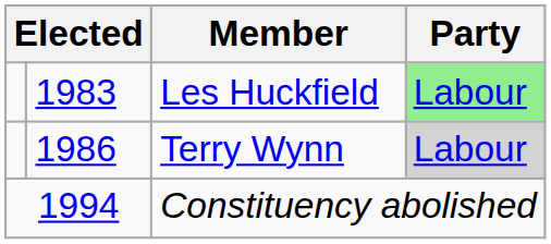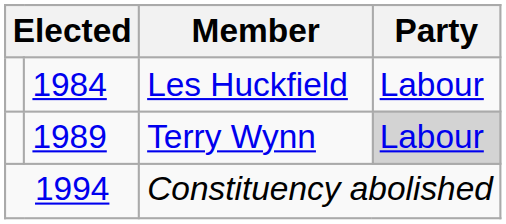Les Huckfield | column 2: 1983 -> 1984
Les Huckfield | Party: lightgreen background -> no background
Terry Wynn | column 2: 1986 -> 1989
